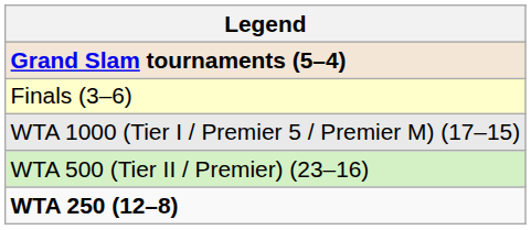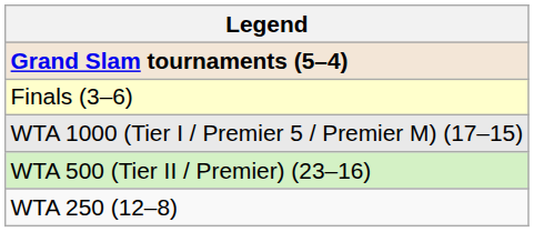row 6 | column 1: bold -> normal
